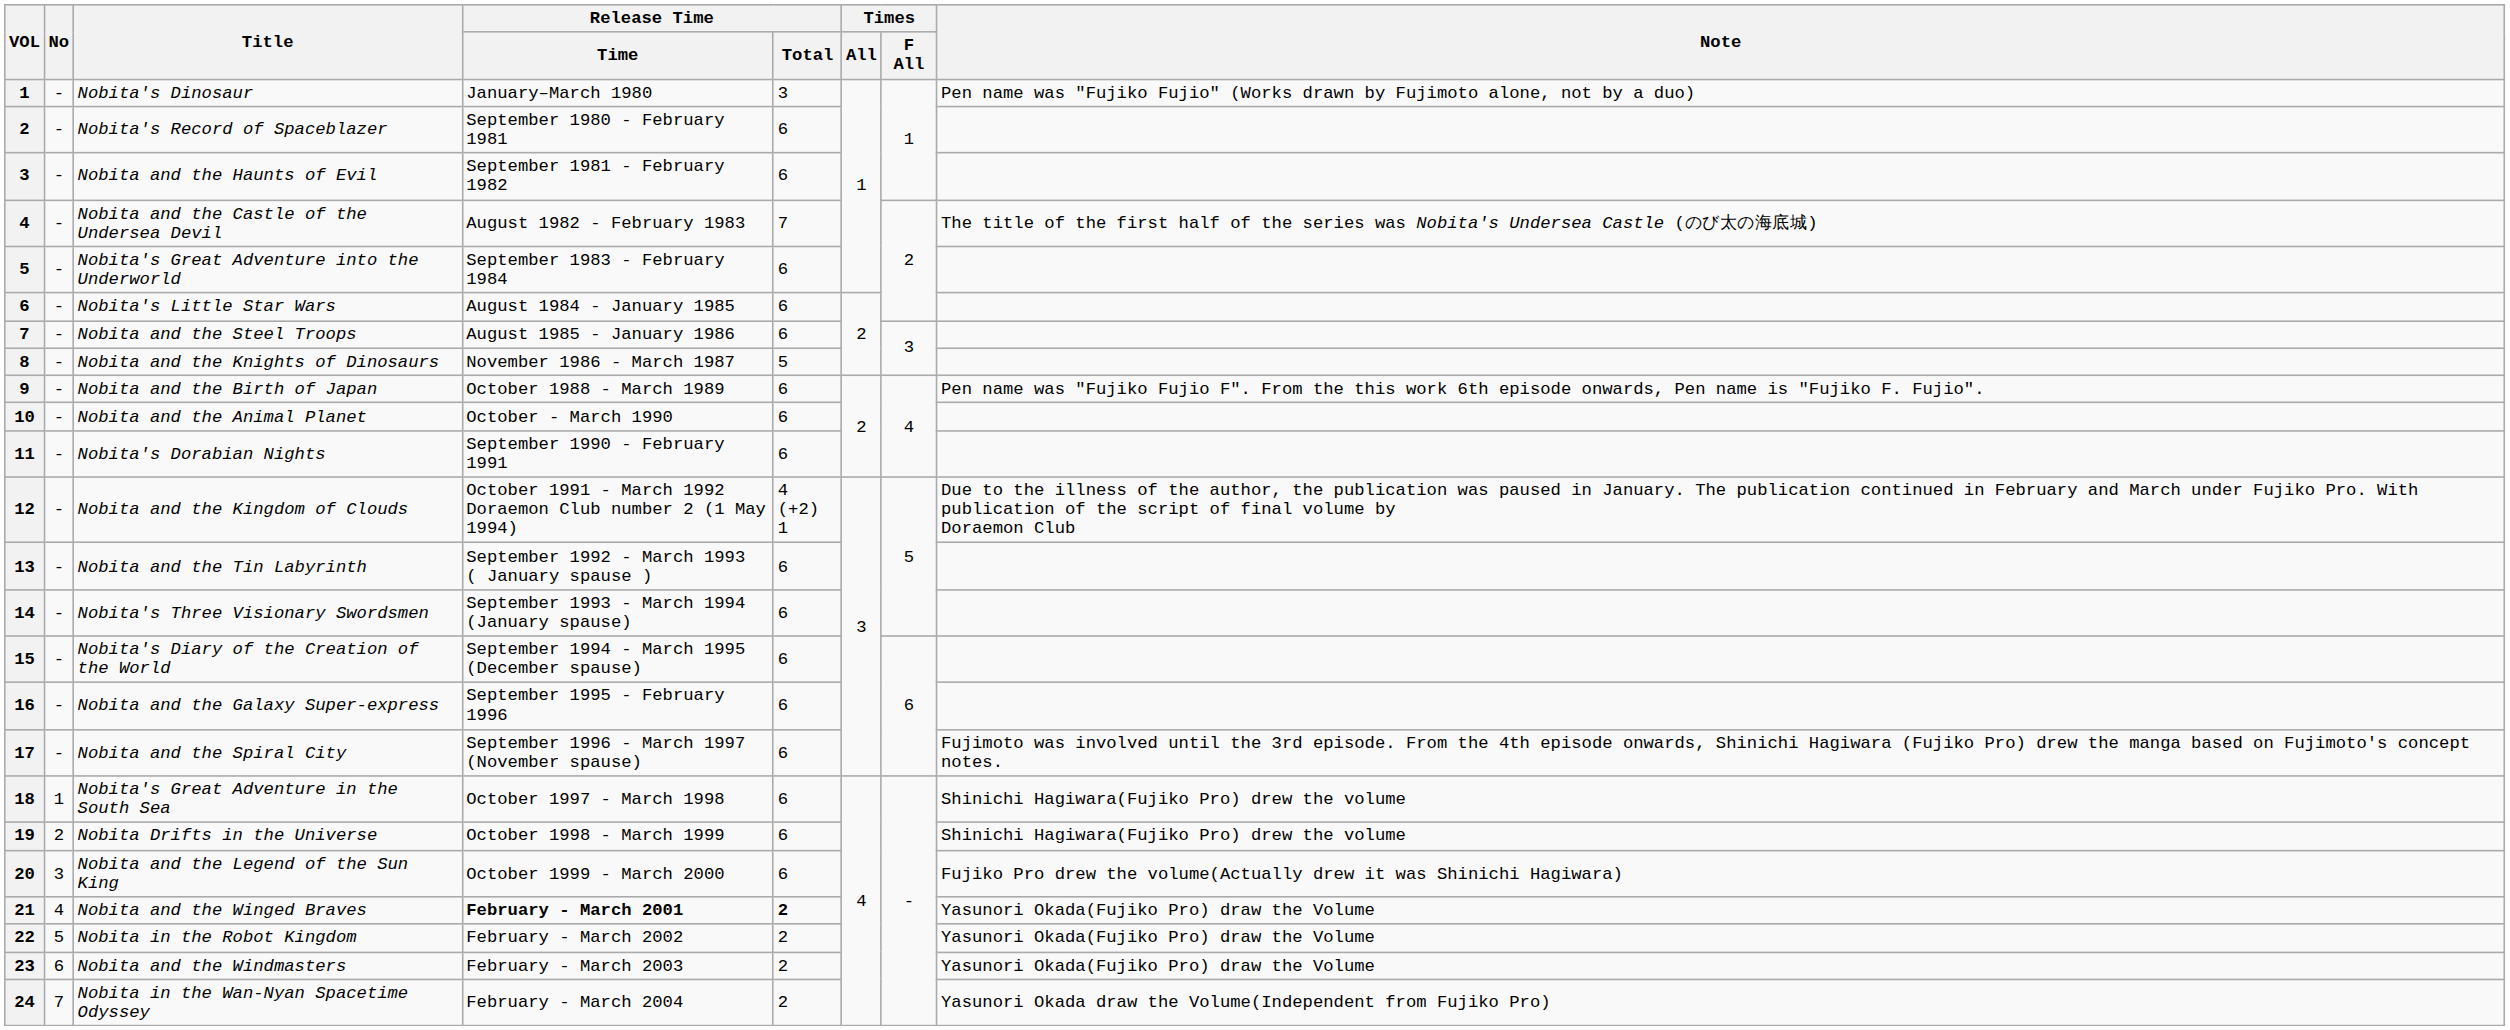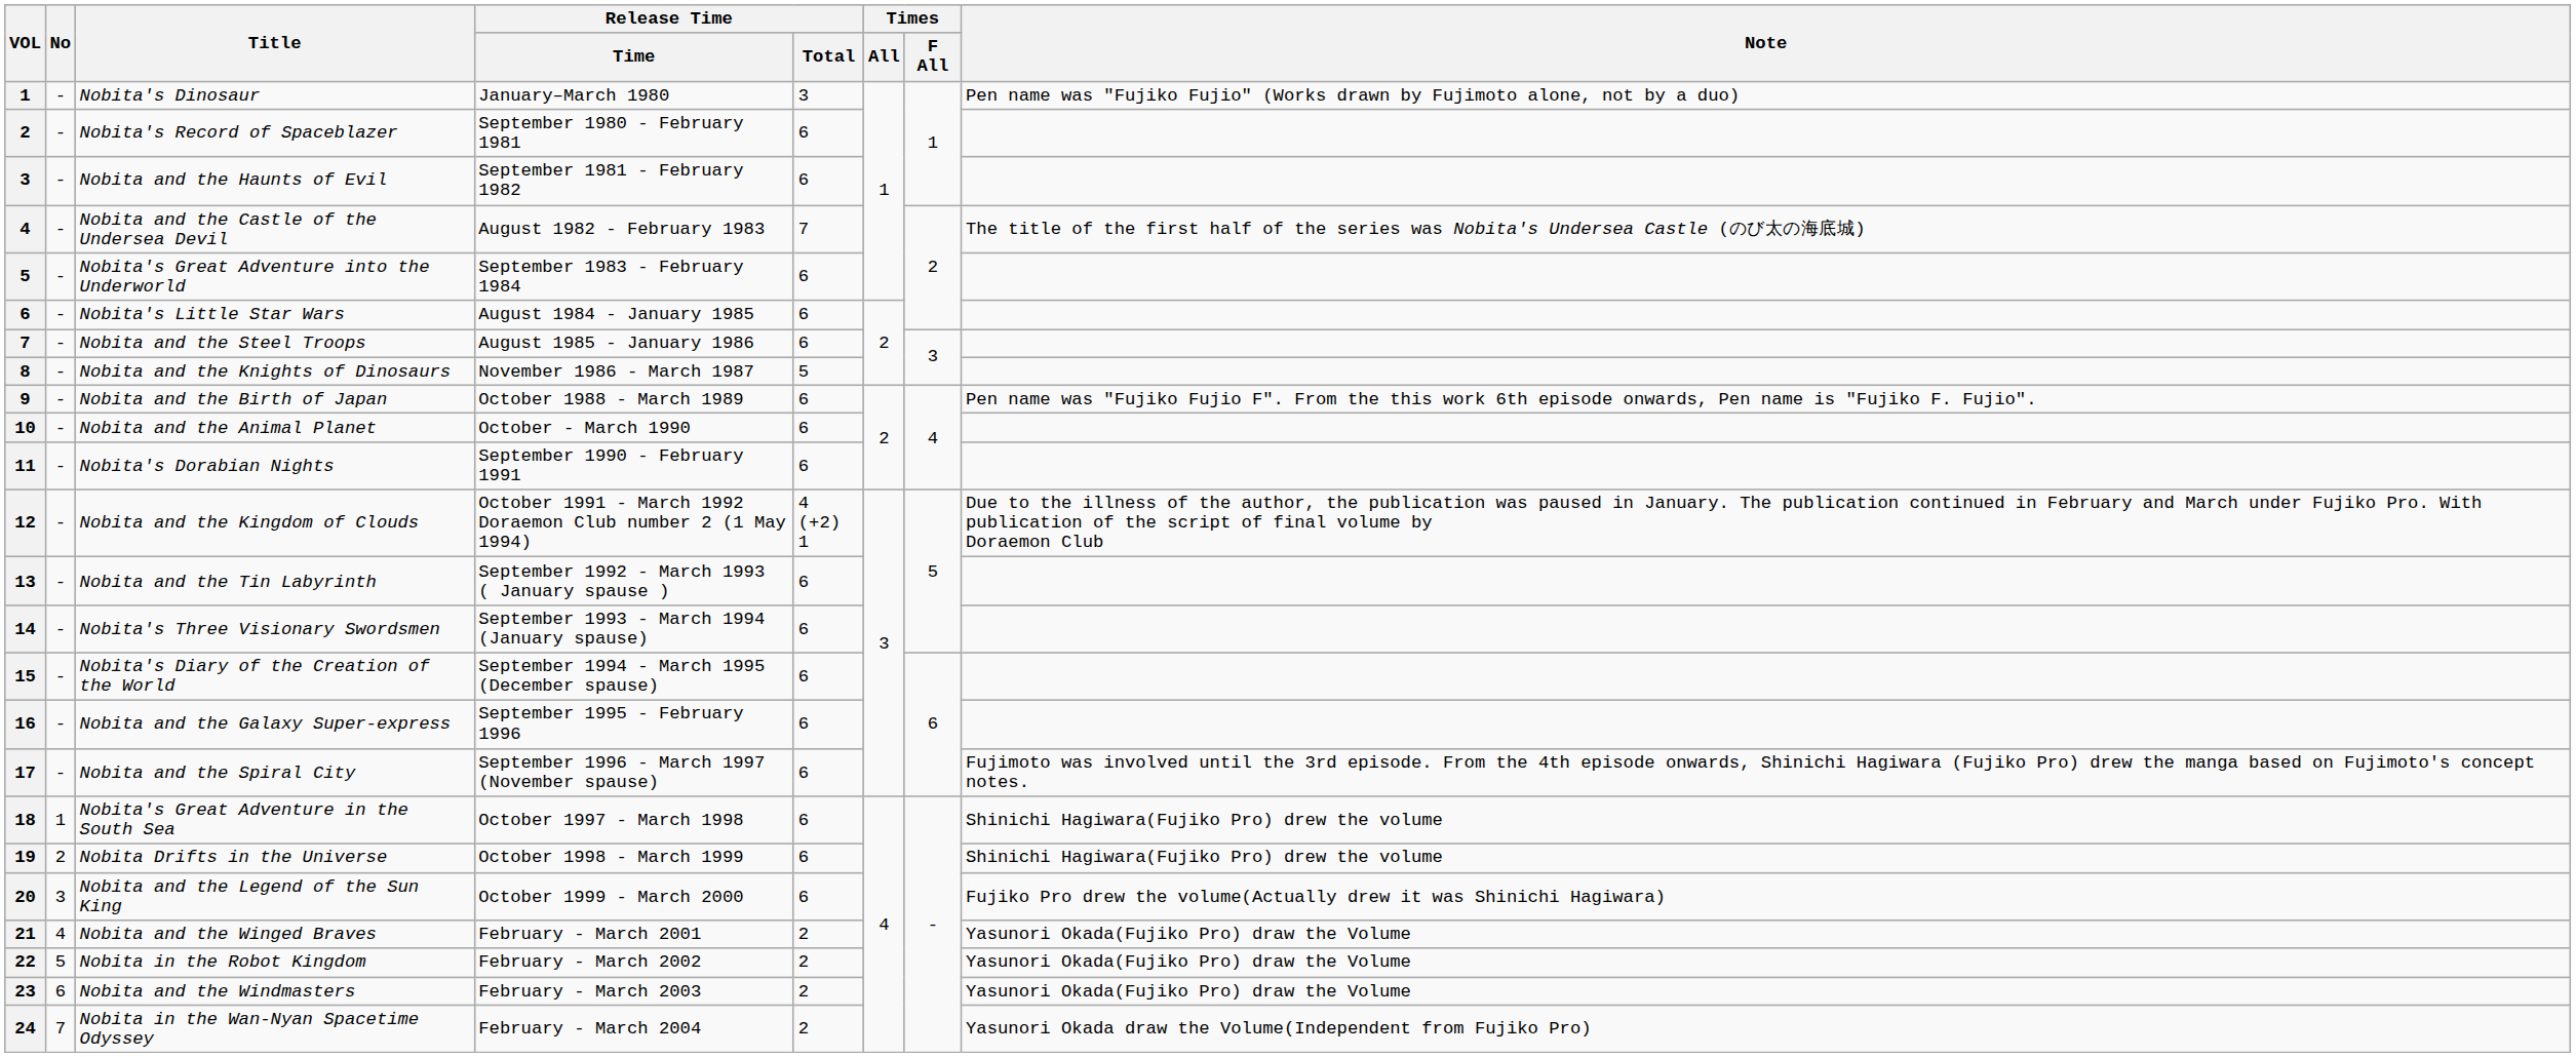Nobita and the Winged Braves | Release Time / Time: bold -> normal
Nobita and the Winged Braves | Release Time / Total: bold -> normal
